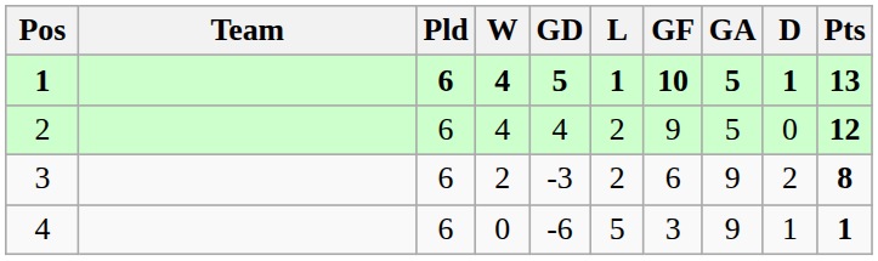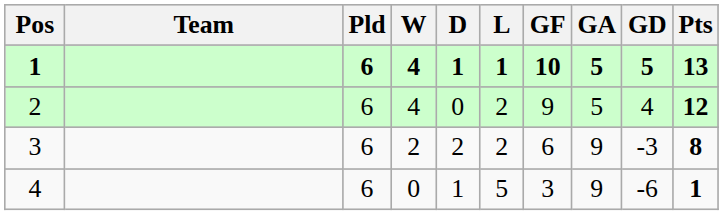columns swapped: D <-> GD
